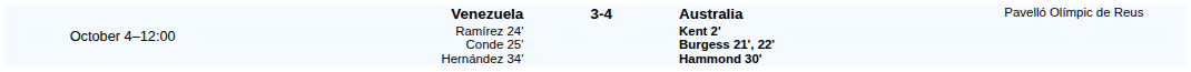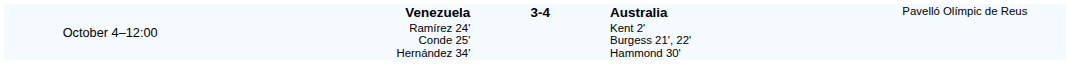Ramírez 24' Conde 25' Hernández 34' | column 4: bold -> normal
